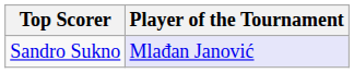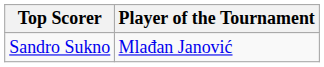Sandro Sukno | Player of the Tournament: lavender background -> no background
